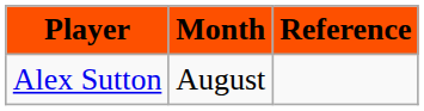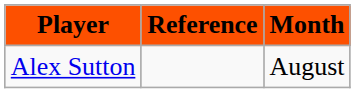columns swapped: Month <-> Reference
